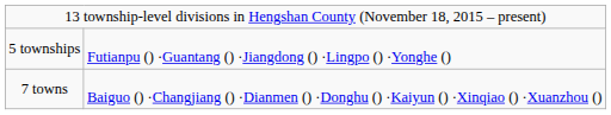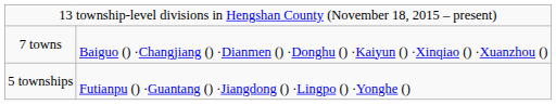rows swapped: 7 towns <-> 5 townships
